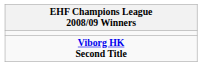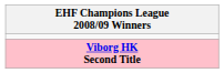row 3 | column 1: no background -> pink background
